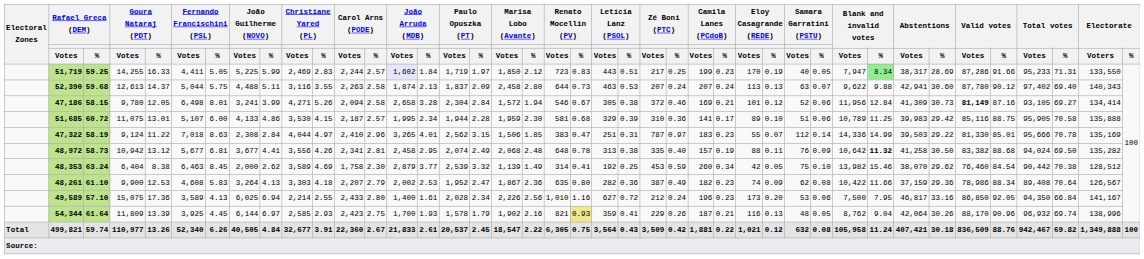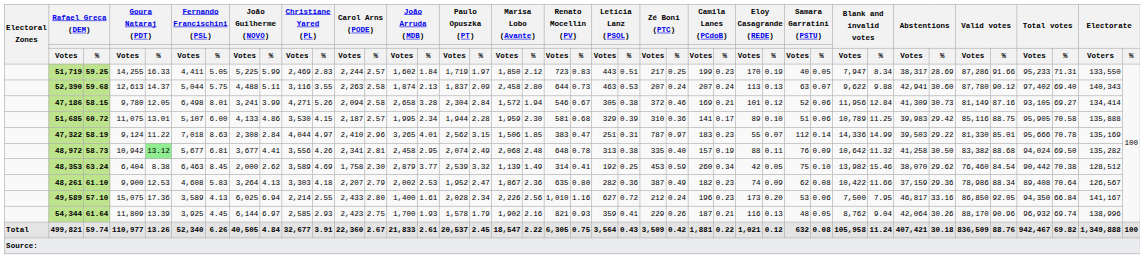51,719 | João Arruda (MDB) / Votes: lavender background -> no background
51,719 | Blank and invalid votes / %: lightgreen background -> no background
47,186 | Valid votes / Votes: bold -> normal
48,972 | Goura Nataraj (PDT) / %: no background -> lightgreen background
48,972 | Blank and invalid votes / %: bold -> normal
54,344 | Renato Mocellin (PV) / %: khaki background -> no background
